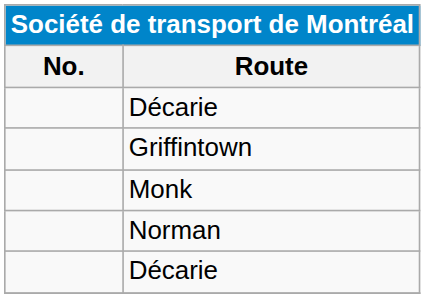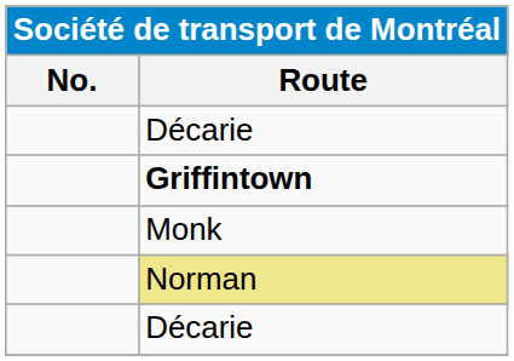Griffintown | Route: normal -> bold
Norman | Route: no background -> khaki background
